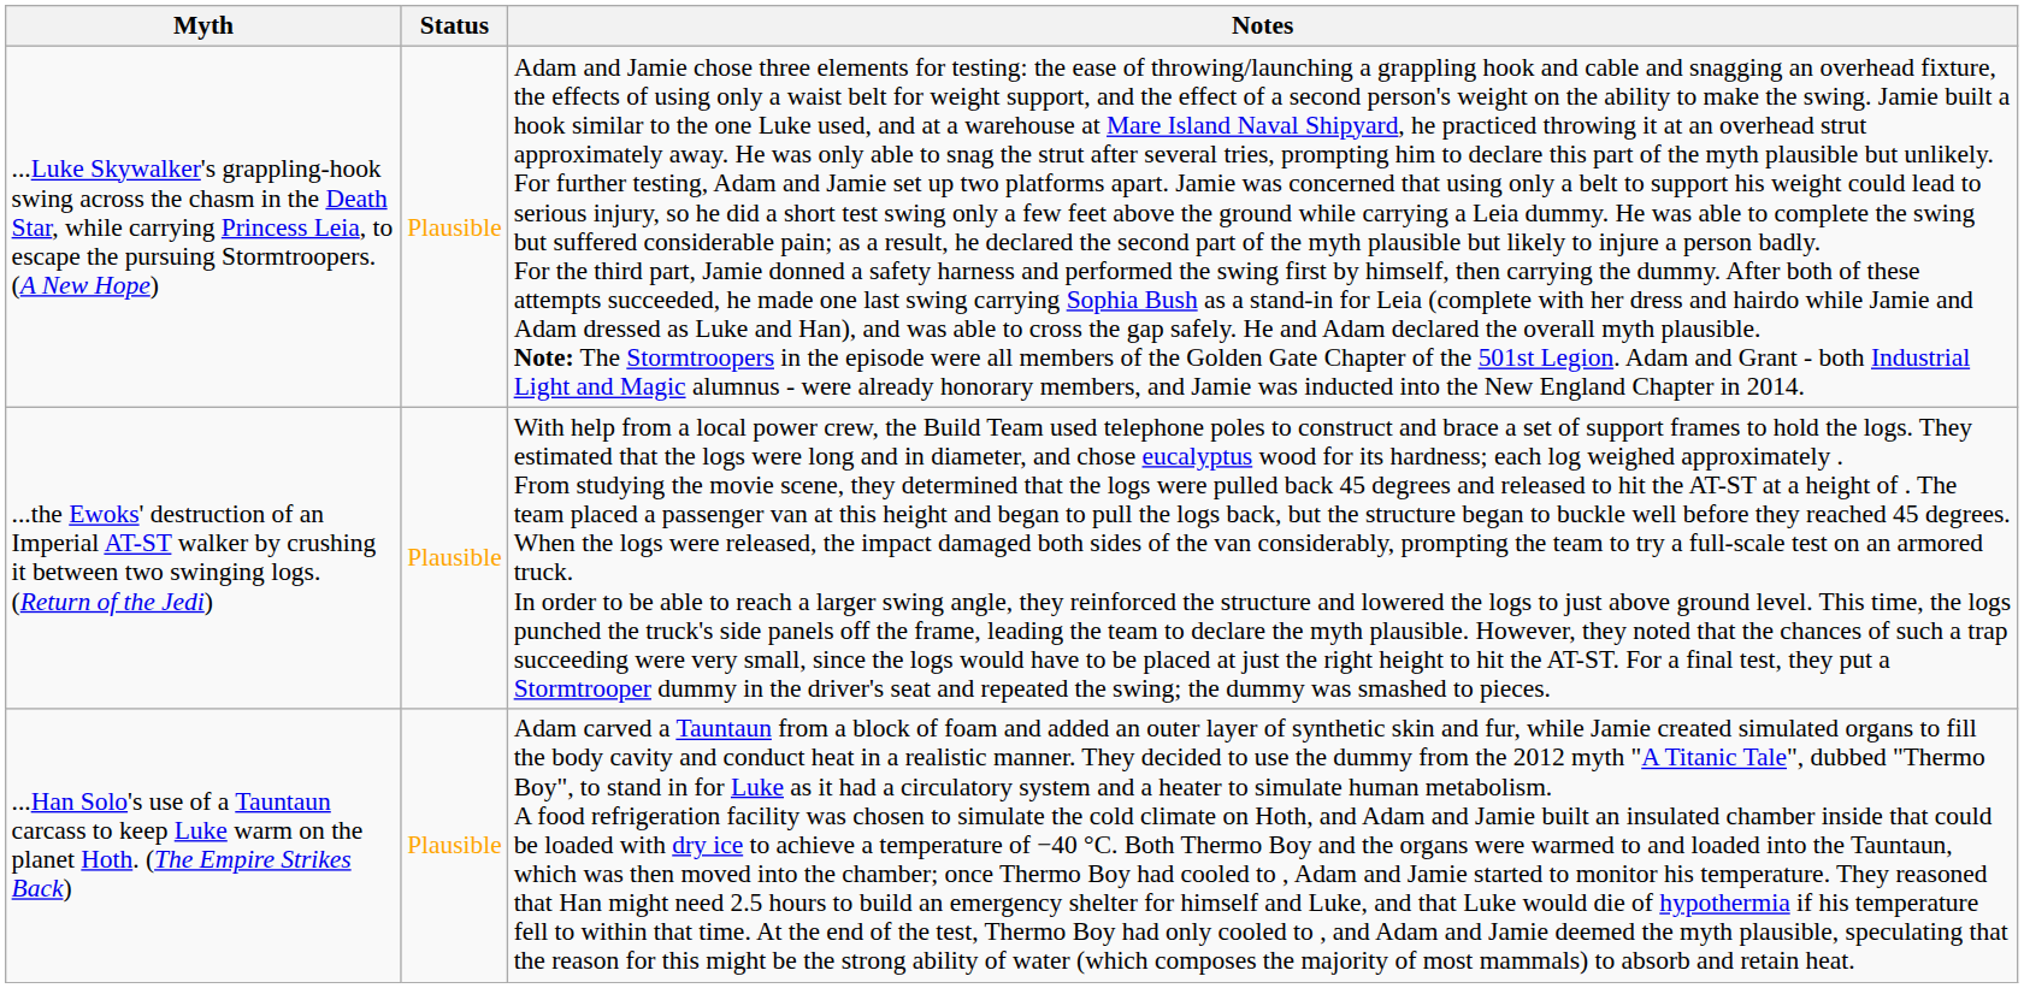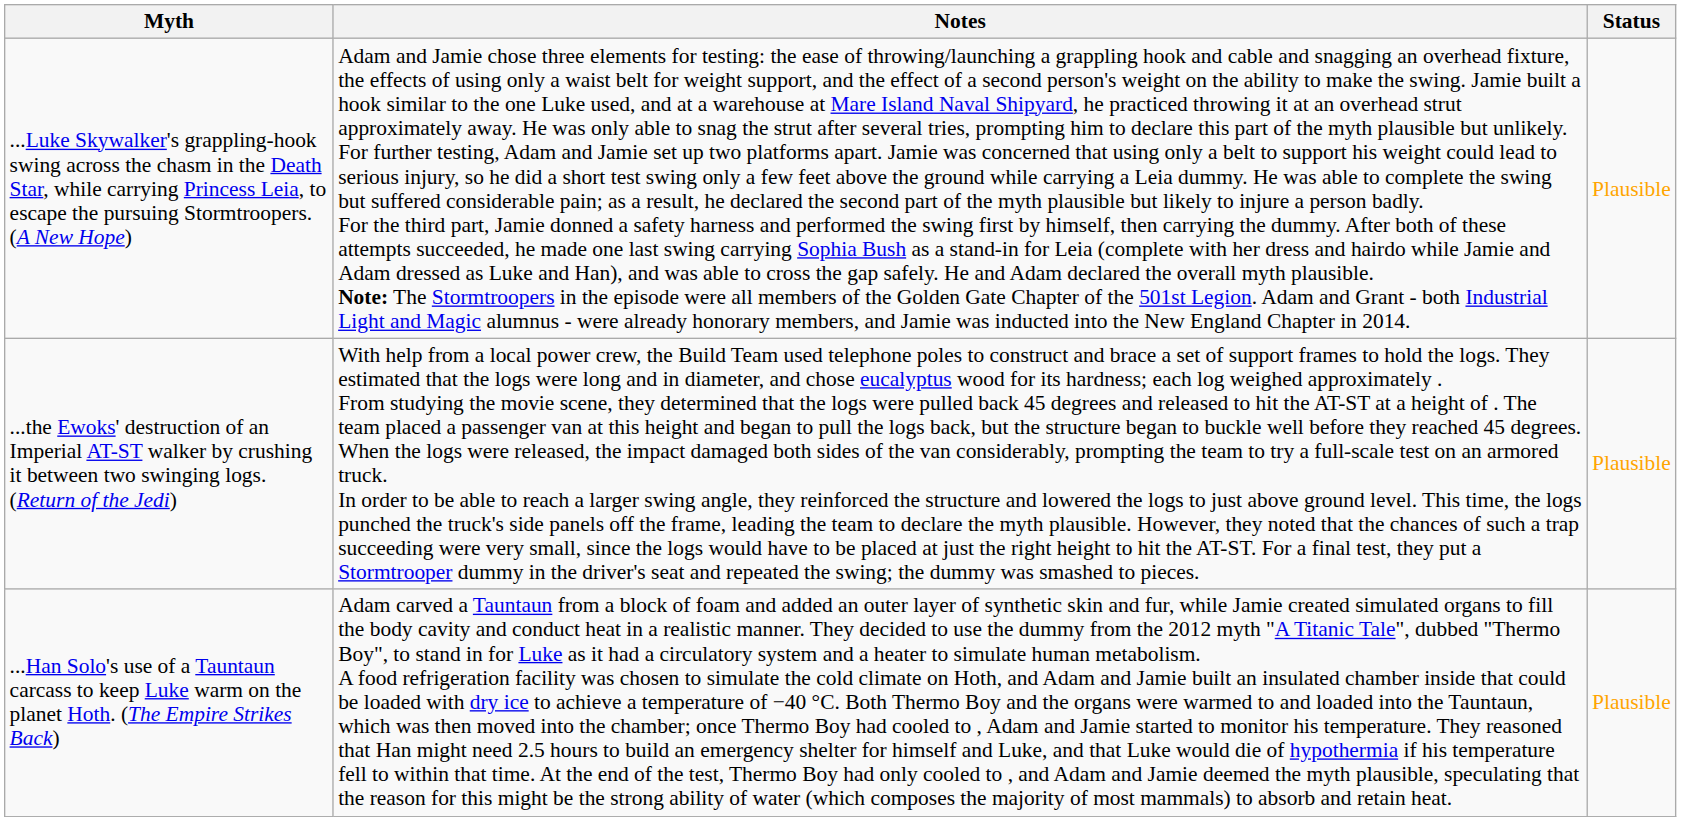columns swapped: Status <-> Notes
